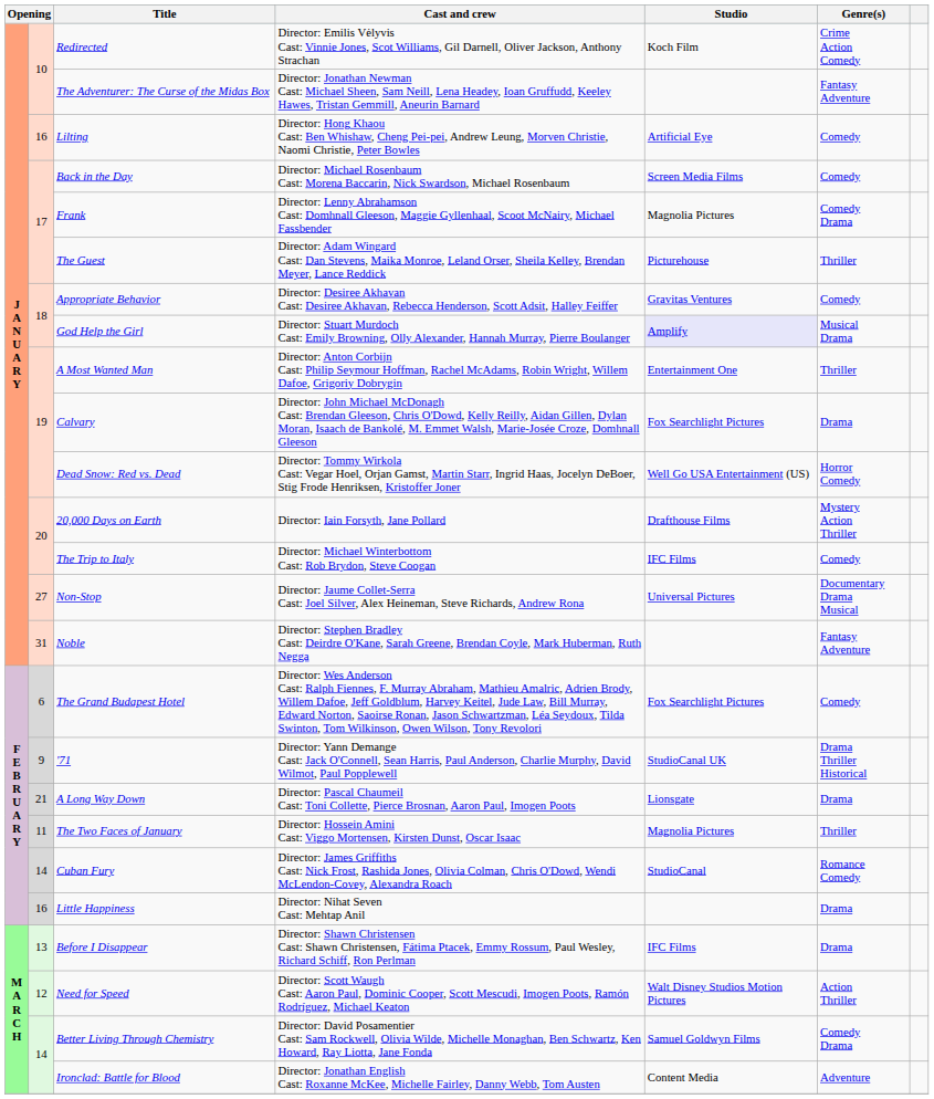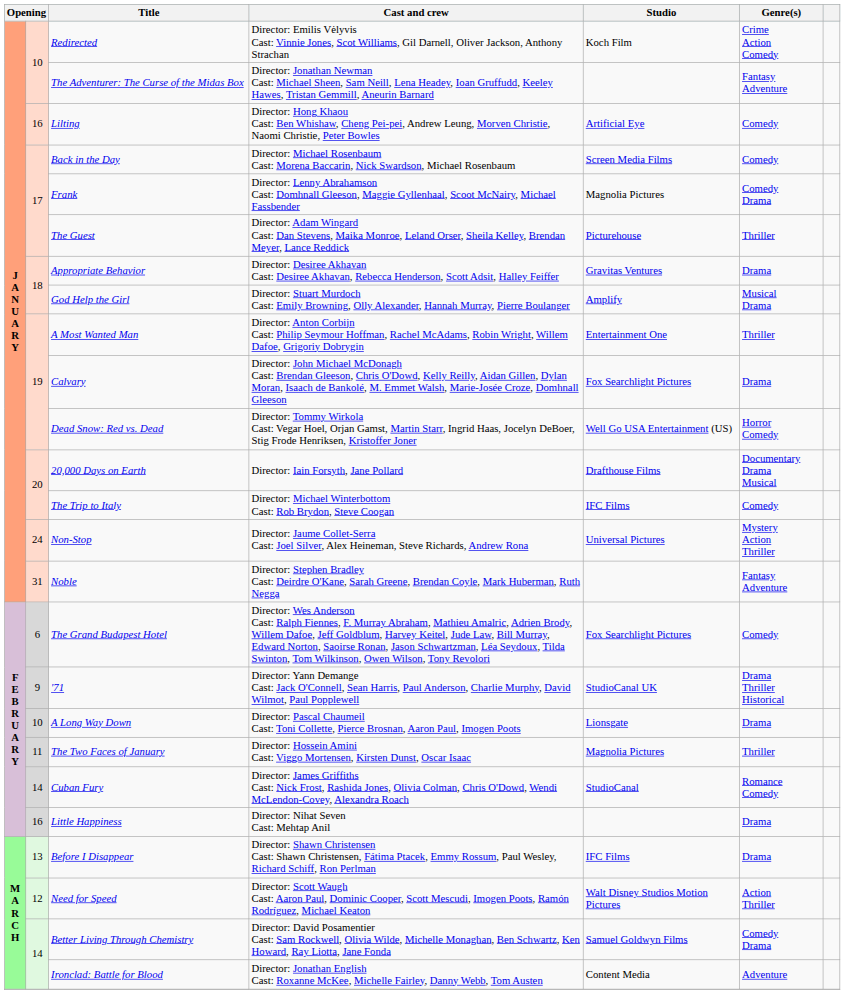Appropriate Behavior | Genre(s): Comedy -> Drama
God Help the Girl | Studio: lavender background -> no background
20,000 Days on Earth | Genre(s): Mystery Action Thriller -> Documentary Drama Musical
Non-Stop | column 2: 27 -> 24
Non-Stop | Genre(s): Documentary Drama Musical -> Mystery Action Thriller
A Long Way Down | column 2: 21 -> 10
